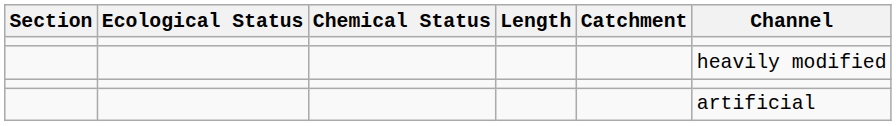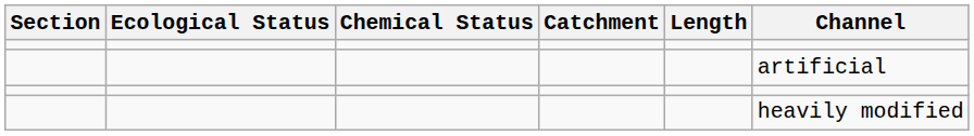columns swapped: Length <-> Catchment
row 3 | Channel: heavily modified -> artificial
row 5 | Channel: artificial -> heavily modified
